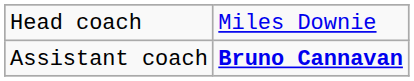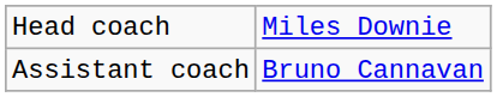Assistant coach | column 2: bold -> normal
